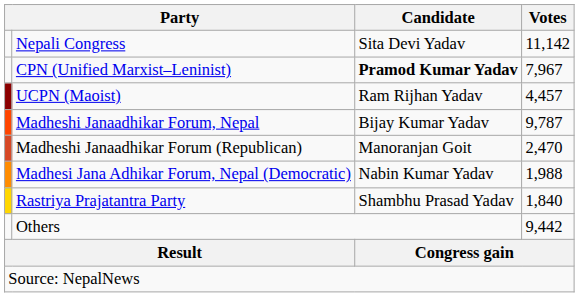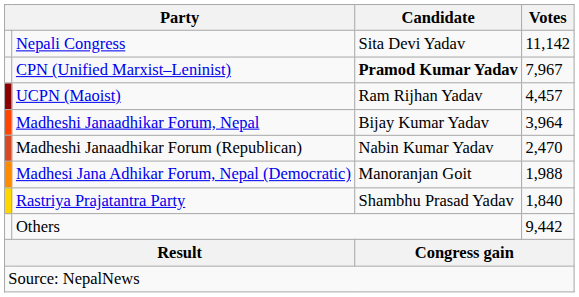Madheshi Janaadhikar Forum, Nepal | Votes: 9,787 -> 3,964
Madheshi Janaadhikar Forum (Republican) | Candidate: Manoranjan Goit -> Nabin Kumar Yadav
Madhesi Jana Adhikar Forum, Nepal (Democratic) | Candidate: Nabin Kumar Yadav -> Manoranjan Goit
